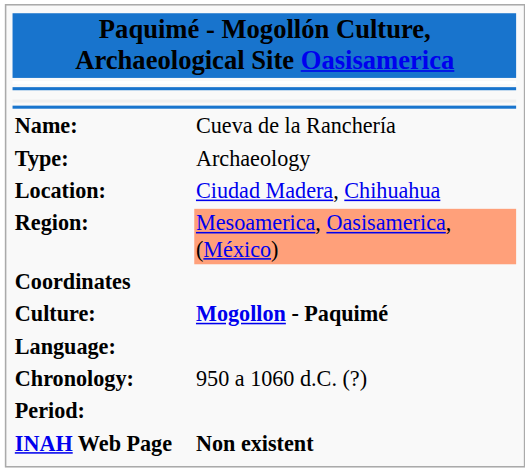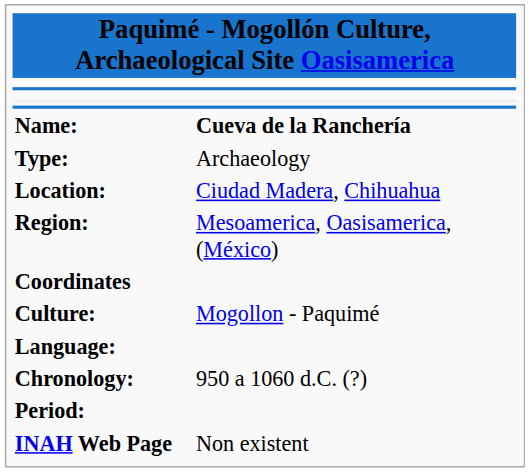Name: | column 2: normal -> bold
Region: | column 2: lightsalmon background -> no background
Culture: | column 2: bold -> normal
INAH Web Page | column 2: bold -> normal
